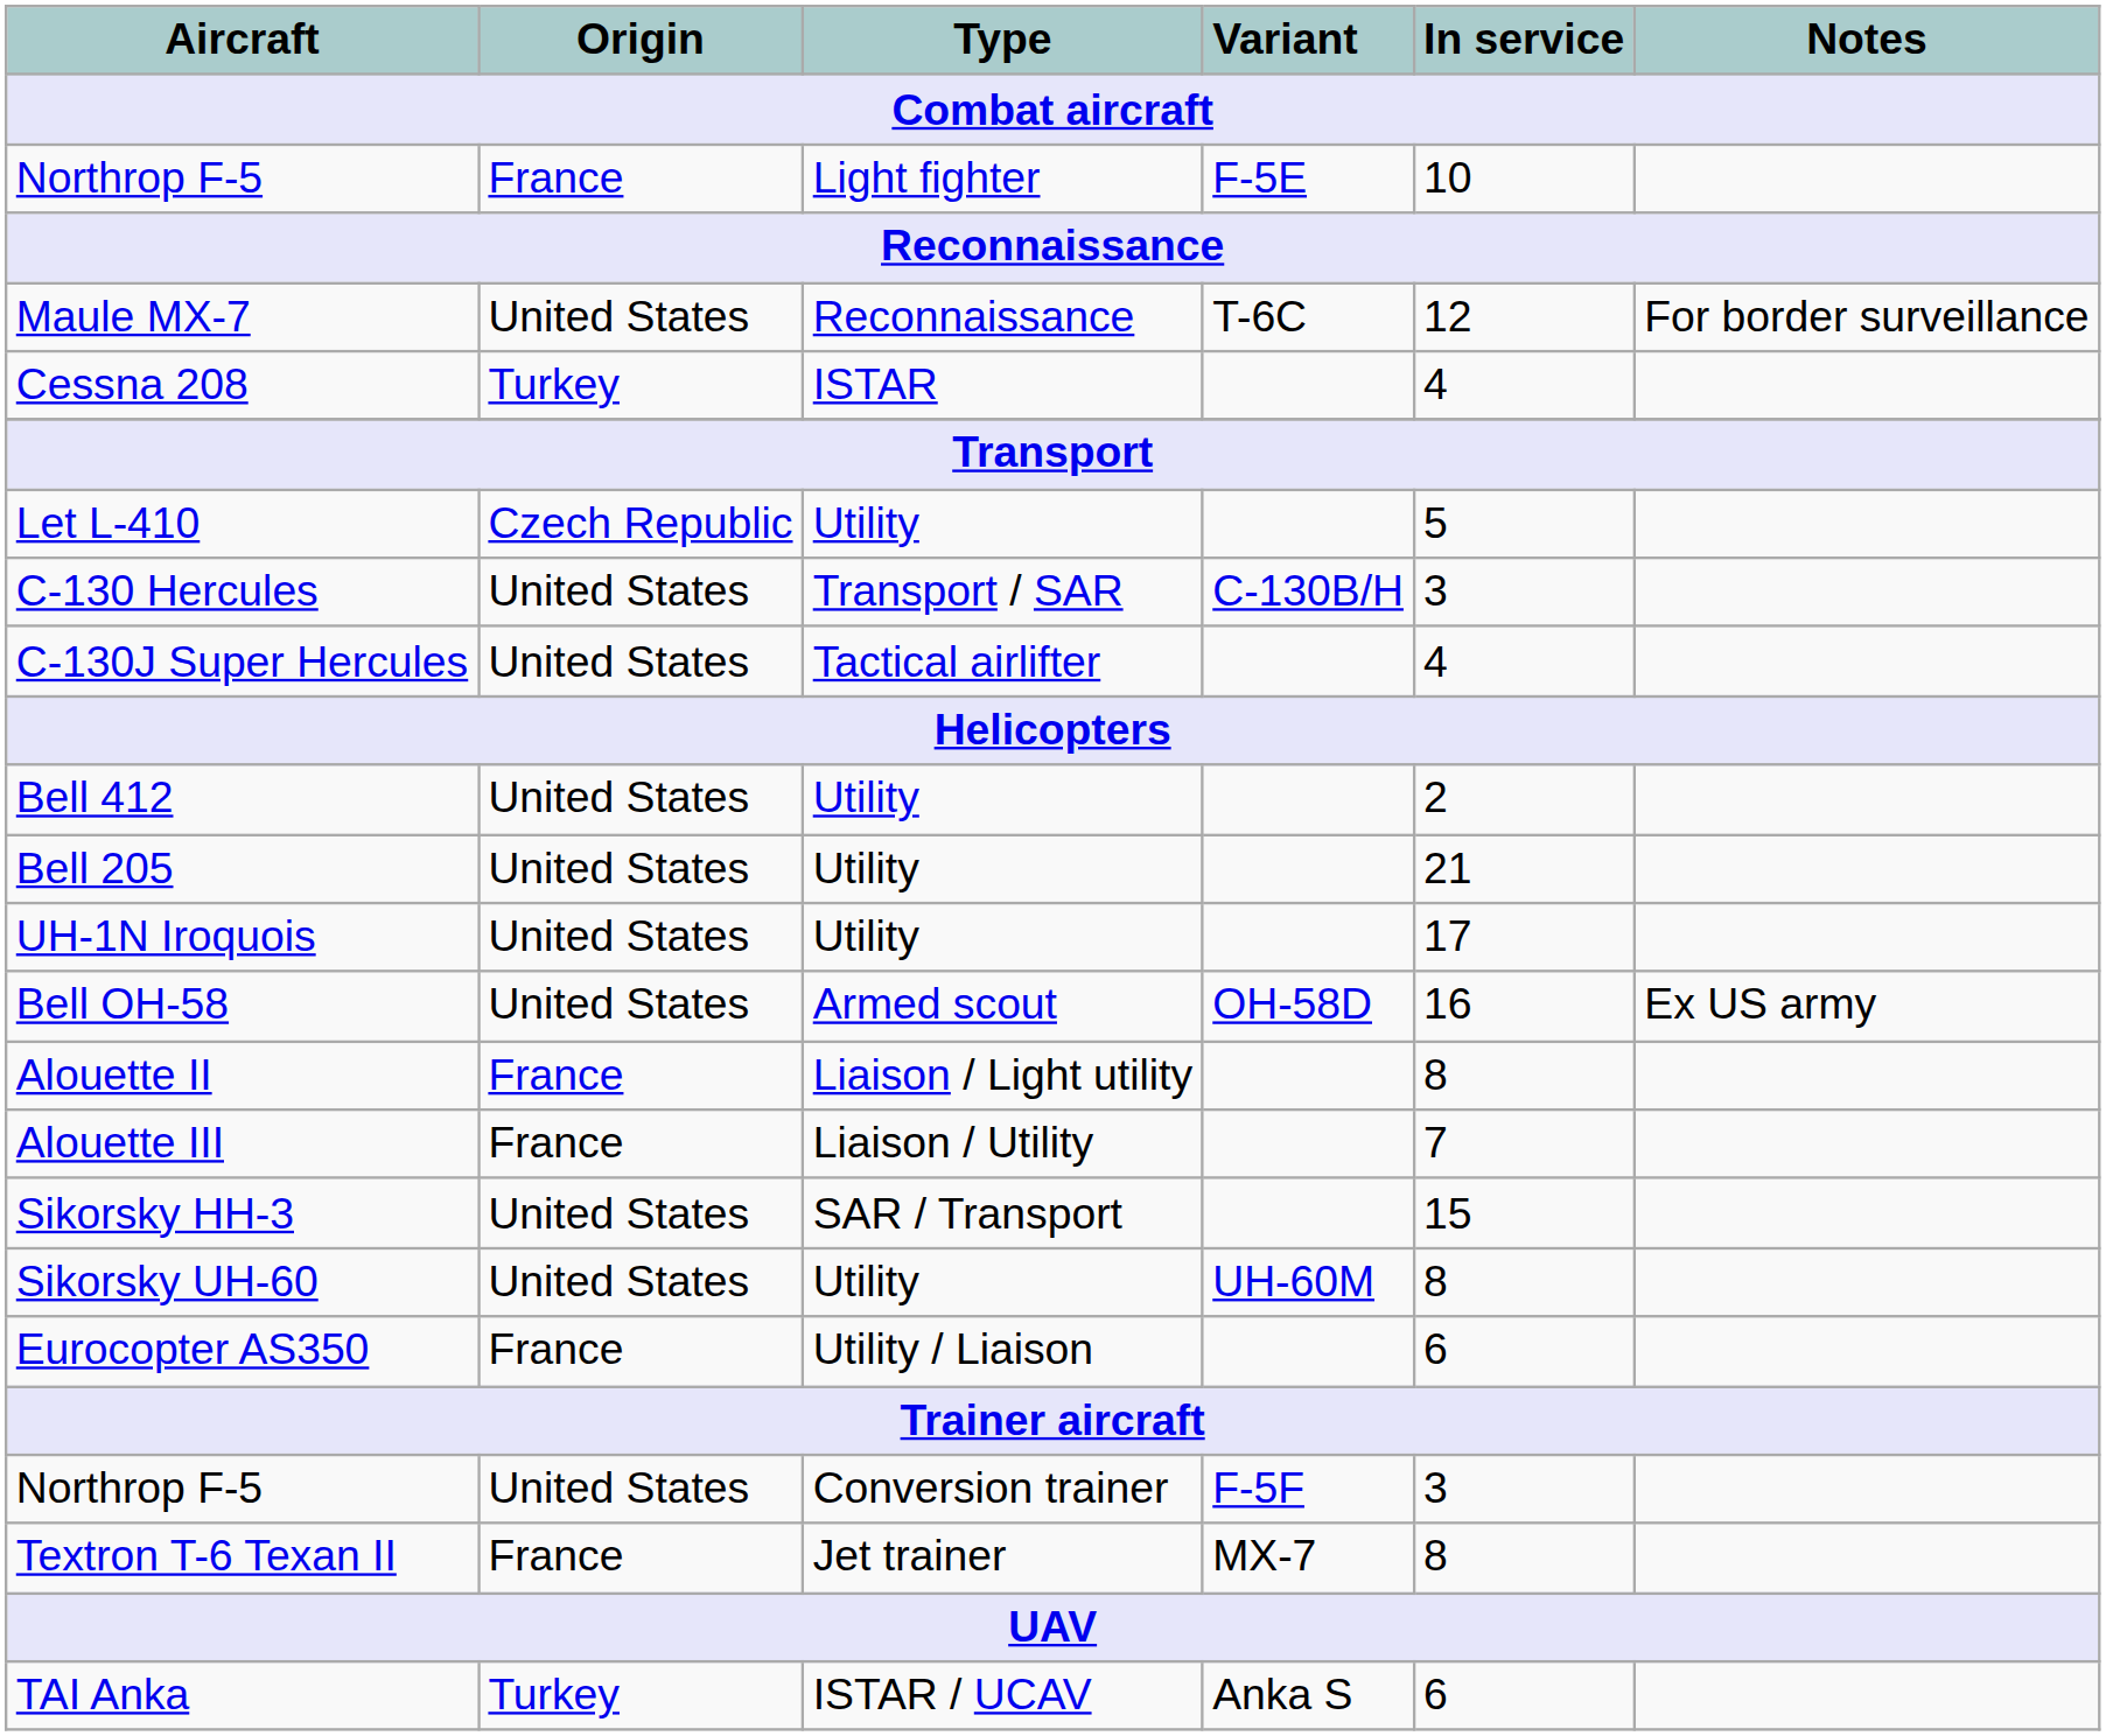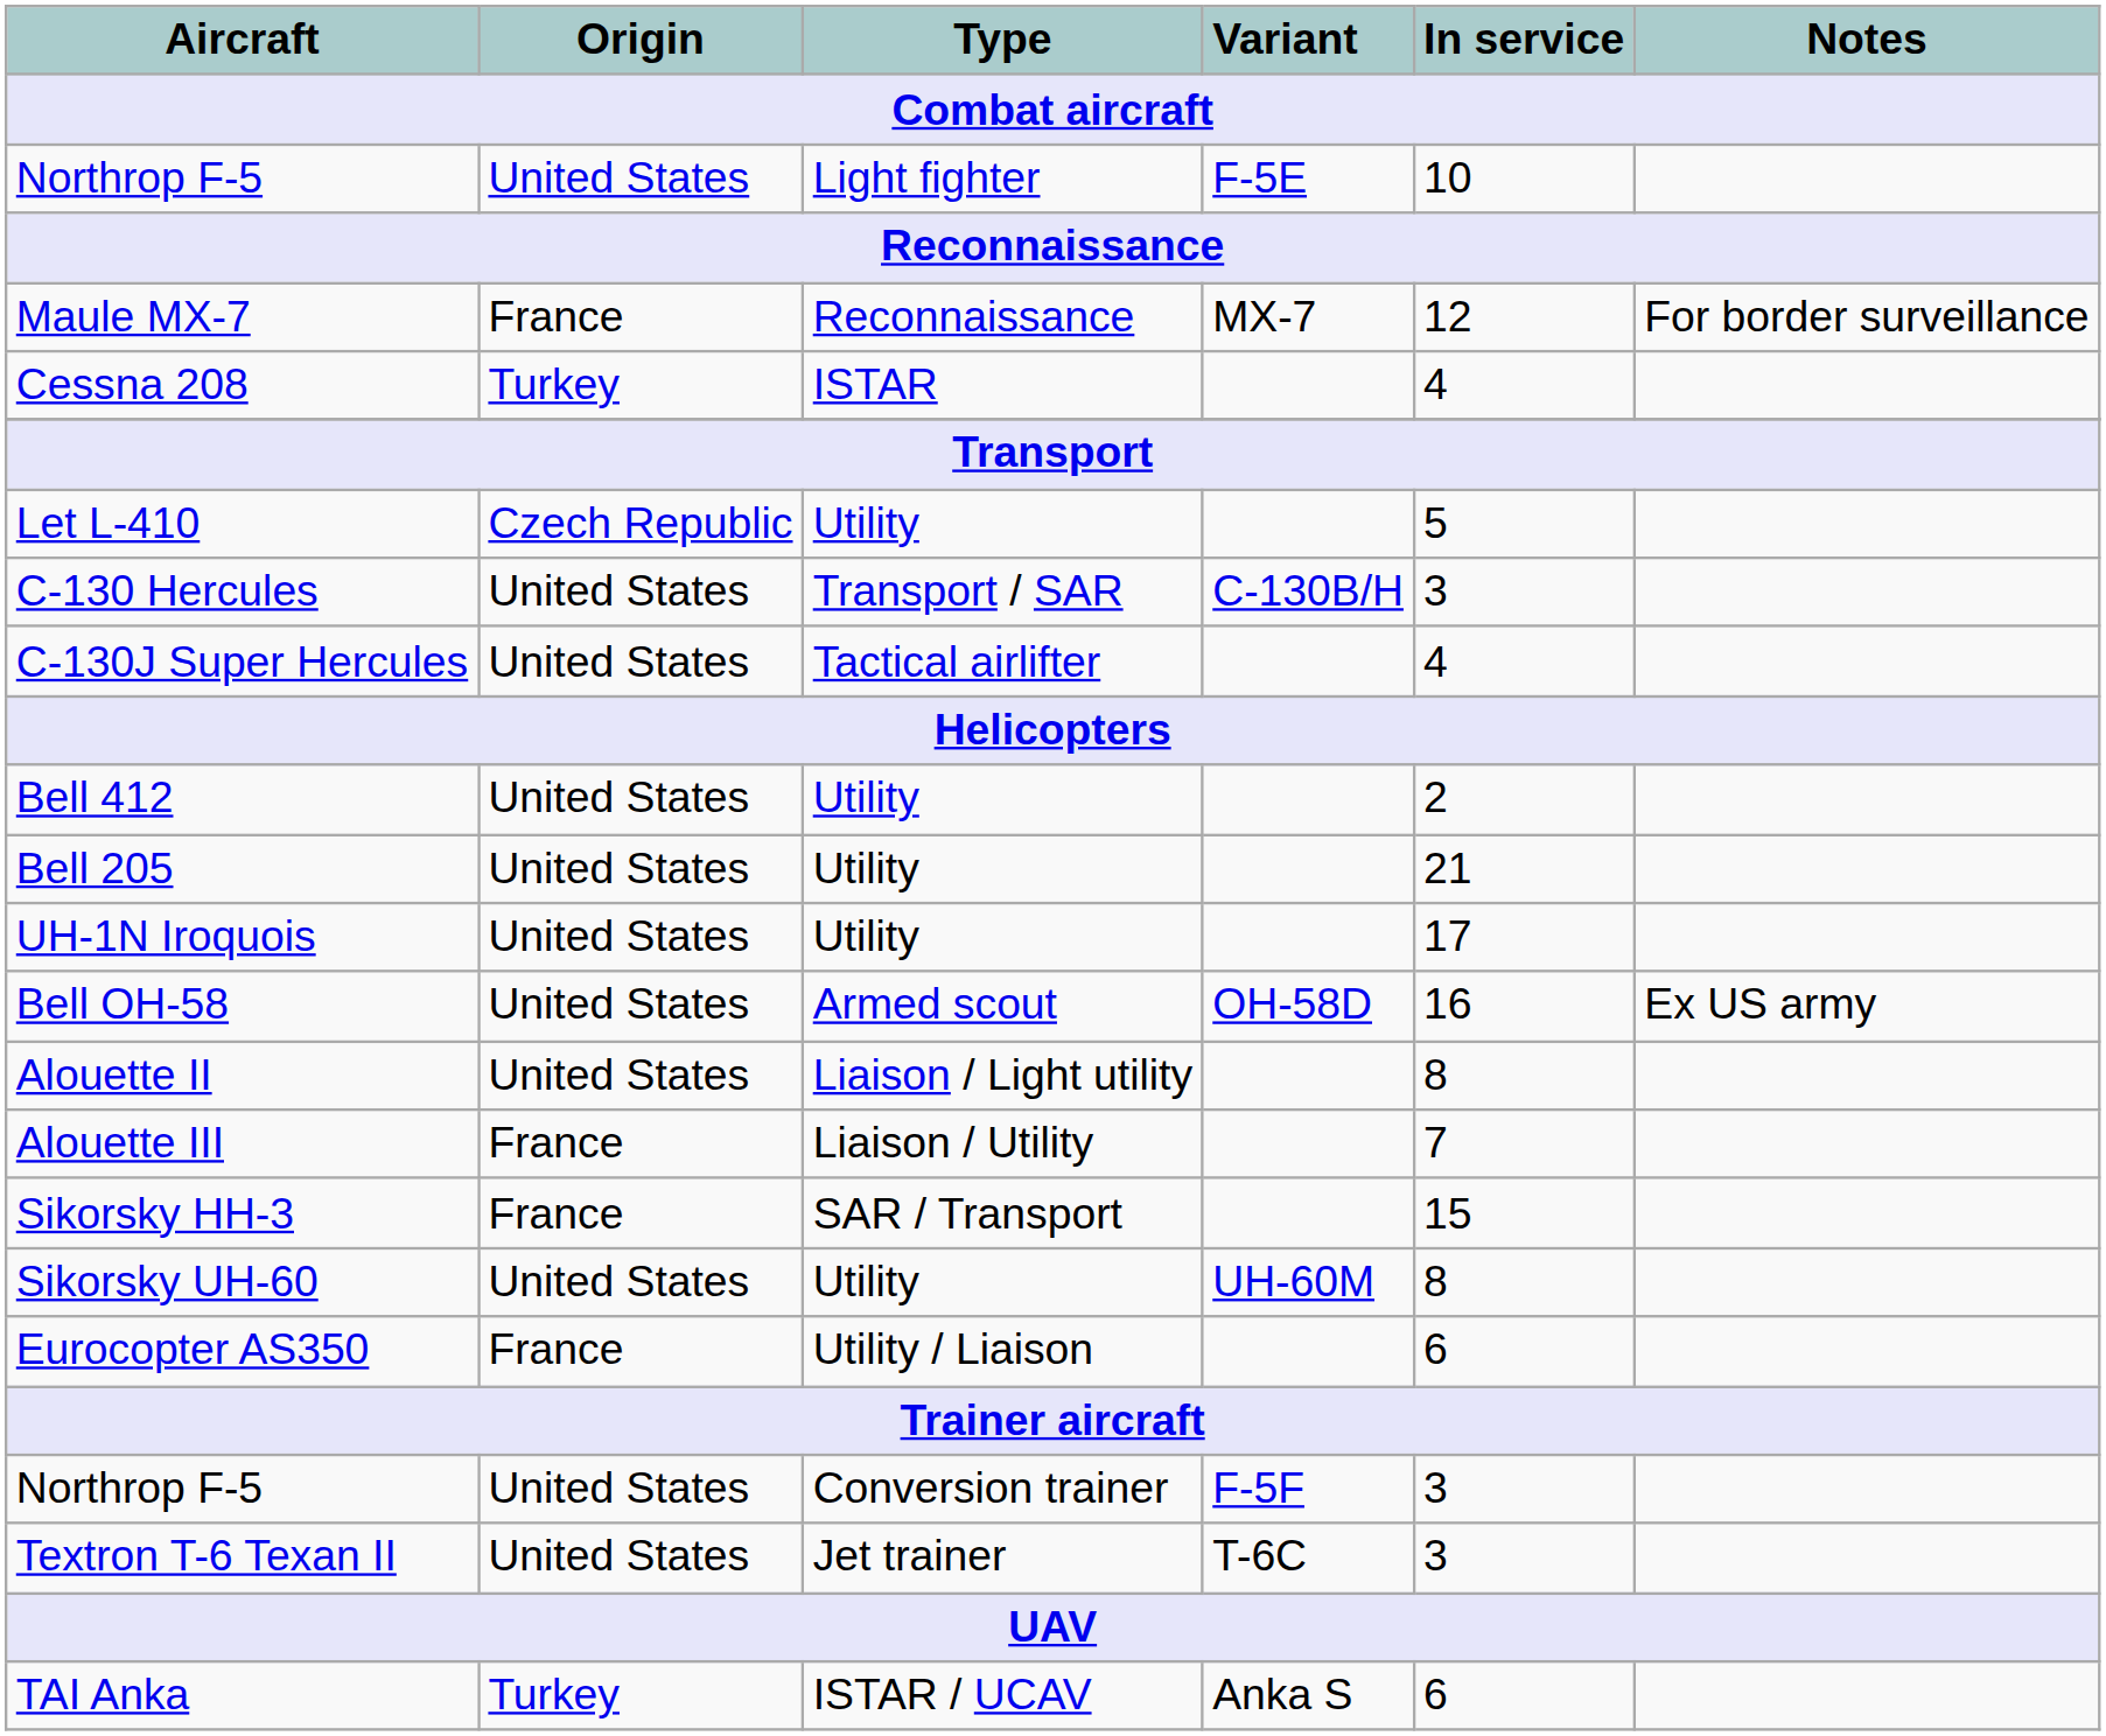Northrop F-5 / Light fighter | Origin: France -> United States
Maule MX-7 | Origin: United States -> France
Maule MX-7 | Variant: T-6C -> MX-7
Alouette II | Origin: France -> United States
Sikorsky HH-3 | Origin: United States -> France
Textron T-6 Texan II | Origin: France -> United States
Textron T-6 Texan II | Variant: MX-7 -> T-6C
Textron T-6 Texan II | In service: 8 -> 3
